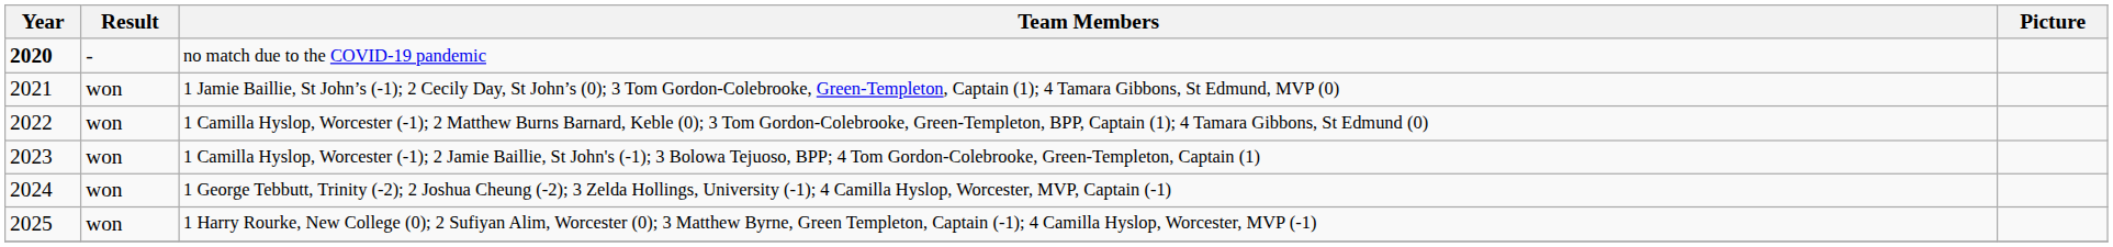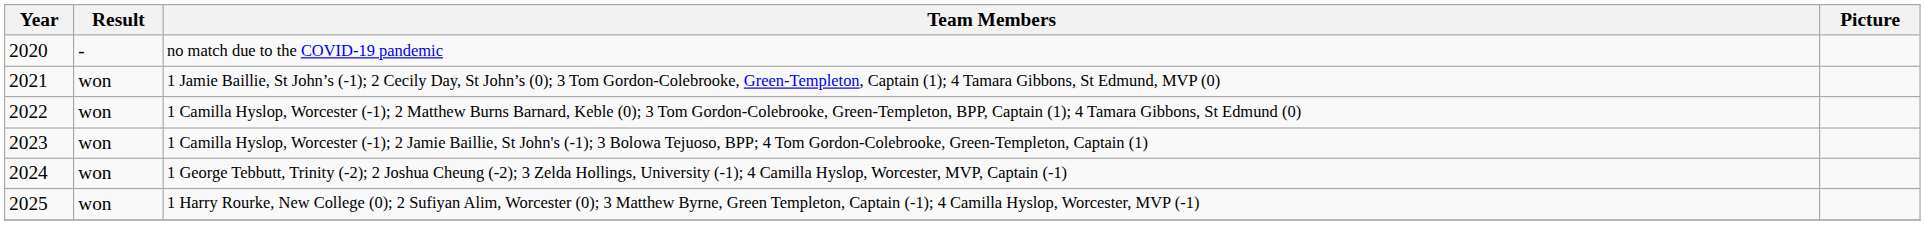no match due to the COVID-19 pandemic | Year: bold -> normal
